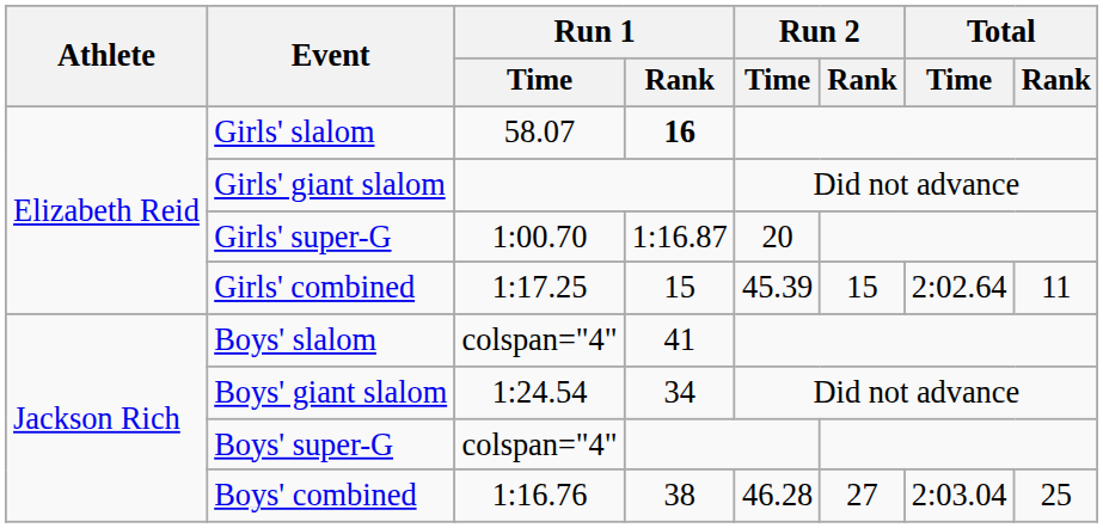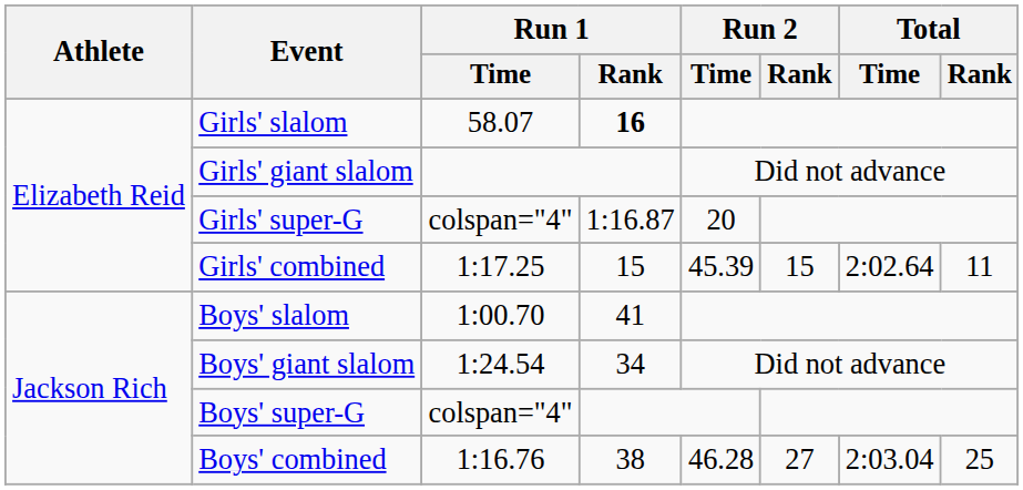Girls' super-G | Run 1 / Time: 1:00.70 -> colspan="4"
Boys' slalom | Run 1 / Time: colspan="4" -> 1:00.70
